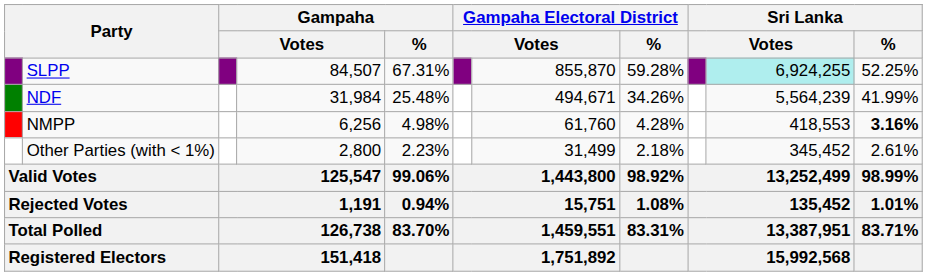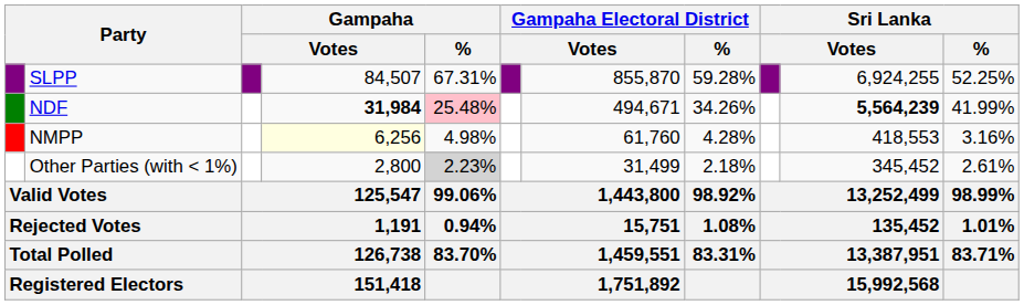SLPP | column 10: paleturquoise background -> no background
NDF | column 4: normal -> bold
NDF | Gampaha / %: no background -> pink background
NDF | column 10: normal -> bold
NMPP | column 4: no background -> lightyellow background
NMPP | Sri Lanka / %: bold -> normal
Other Parties (with < 1%) | Gampaha / %: no background -> lightgrey background
